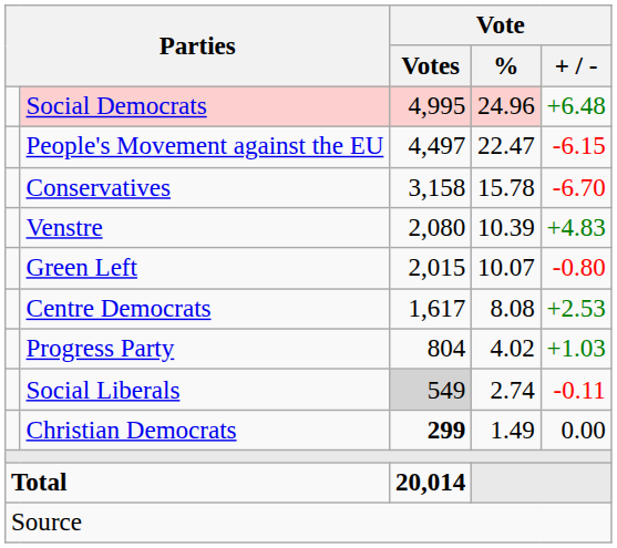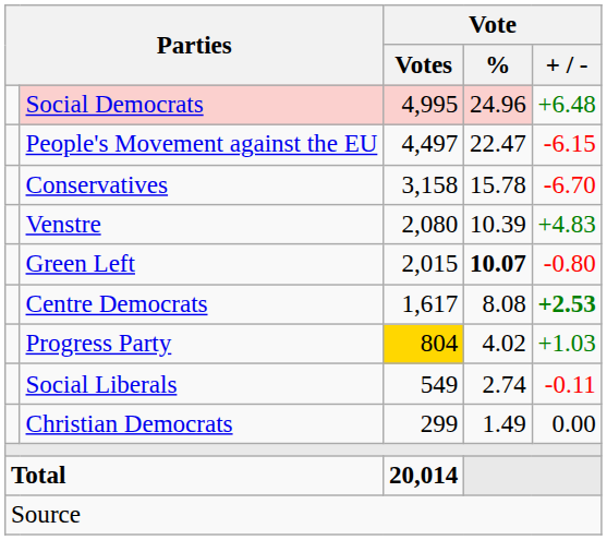Green Left | Vote / %: normal -> bold
Centre Democrats | Vote / + / -: normal -> bold
Progress Party | Vote / Votes: no background -> gold background
Social Liberals | Vote / Votes: lightgrey background -> no background
Christian Democrats | Vote / Votes: bold -> normal
